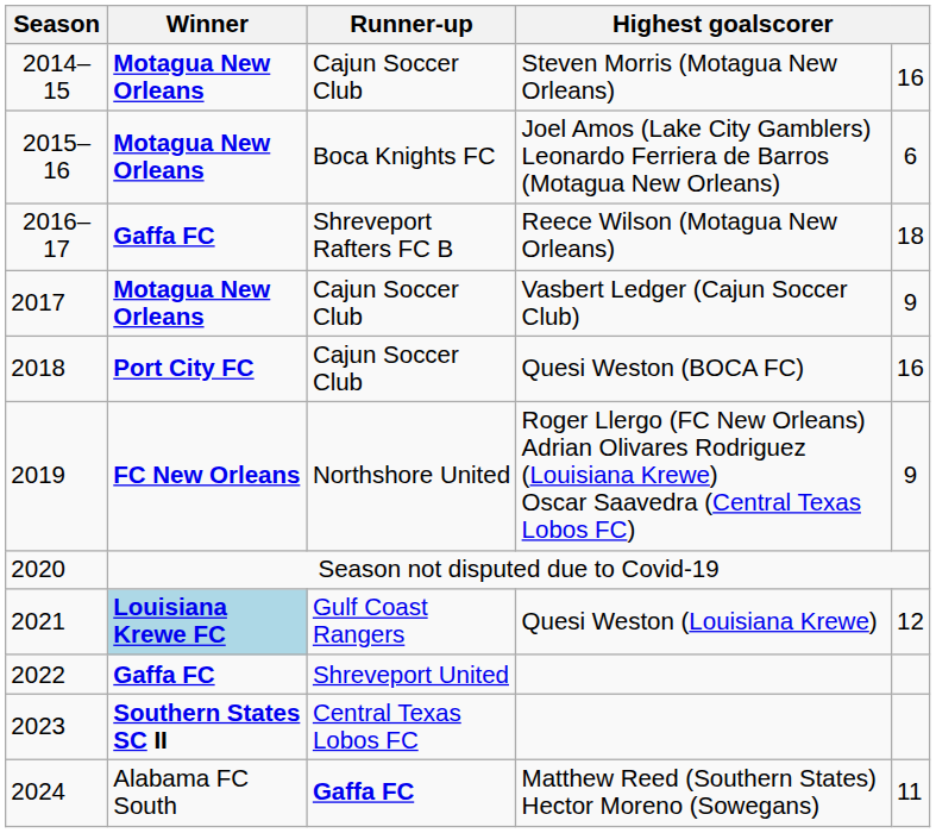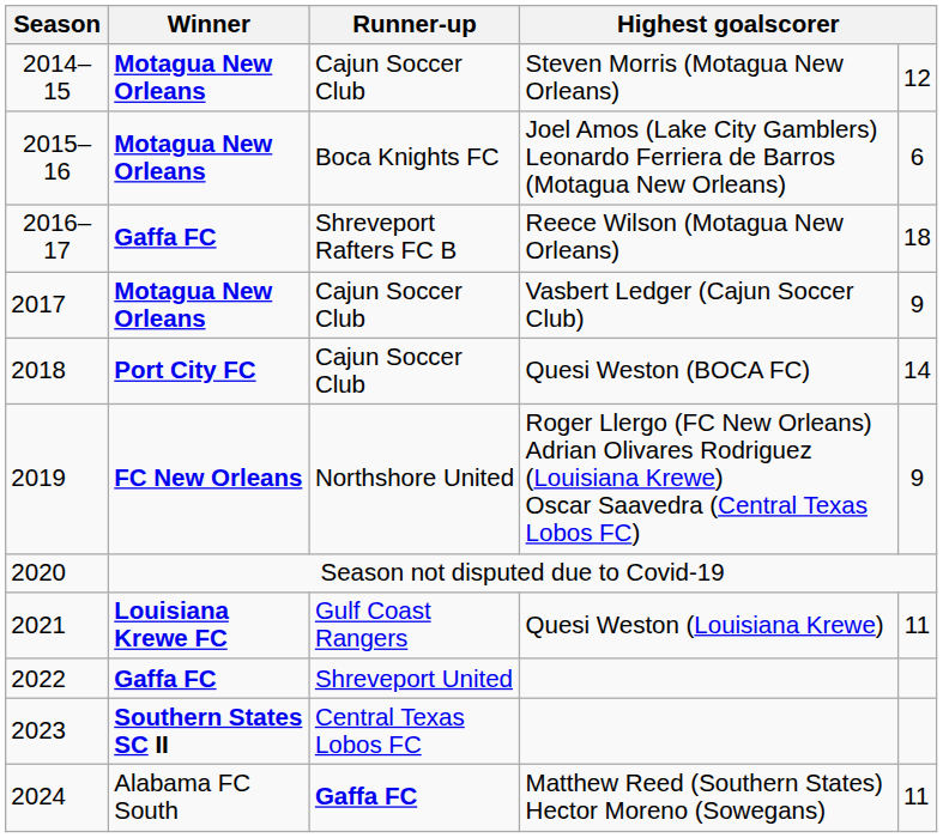Steven Morris (Motagua New Orleans) | column 5: 16 -> 12
Quesi Weston (BOCA FC) | column 5: 16 -> 14
Quesi Weston (Louisiana Krewe) | Winner: lightblue background -> no background
Quesi Weston (Louisiana Krewe) | column 5: 12 -> 11
